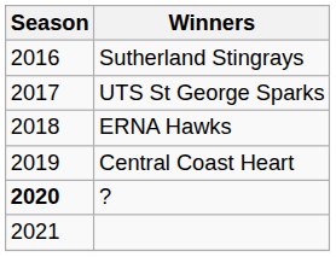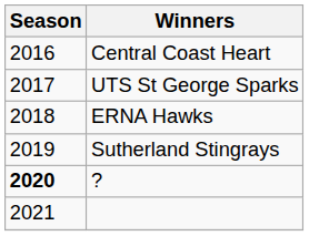row 2 | Winners: Sutherland Stingrays -> Central Coast Heart
row 5 | Winners: Central Coast Heart -> Sutherland Stingrays
